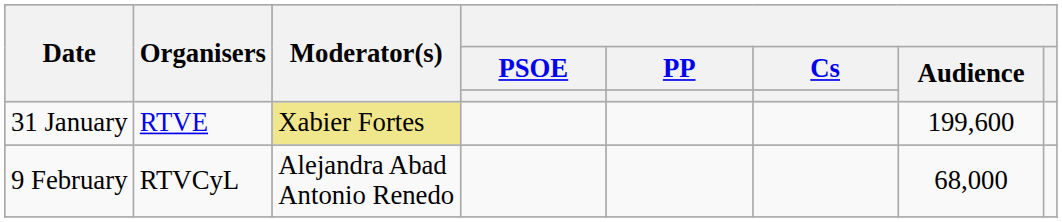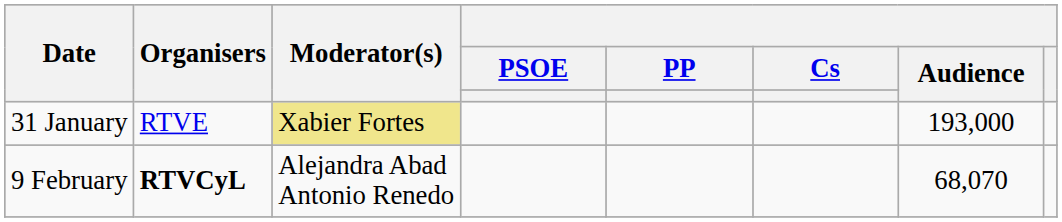31 January | Audience: 199,600 -> 193,000
9 February | Organisers: normal -> bold
9 February | Audience: 68,000 -> 68,070
